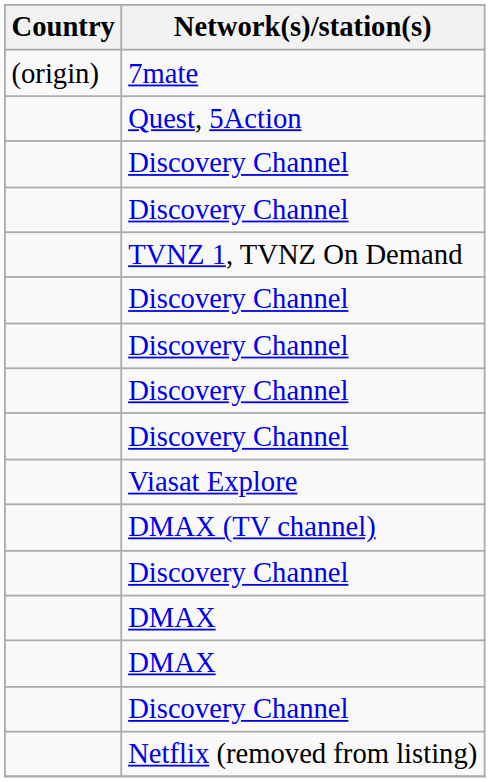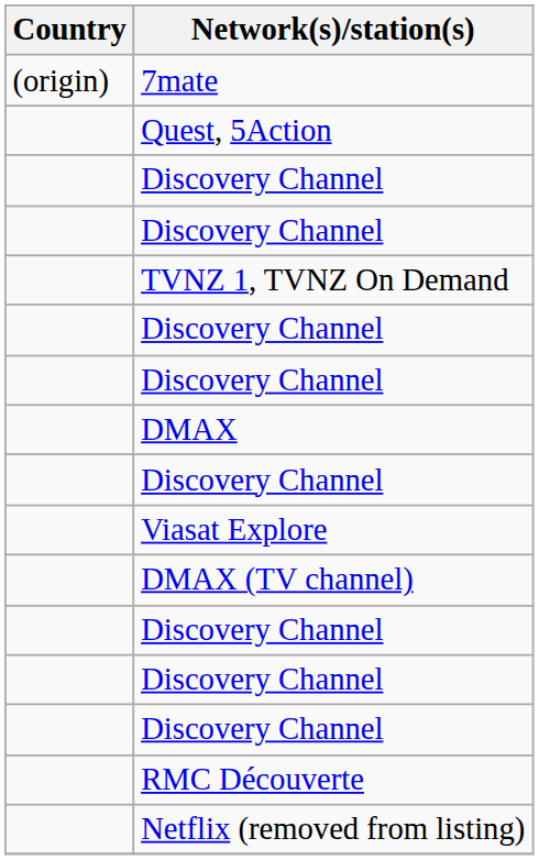row 9 | Network(s)/station(s): Discovery Channel -> DMAX
row 14 | Network(s)/station(s): DMAX -> Discovery Channel
row 15 | Network(s)/station(s): DMAX -> Discovery Channel
row 16 | Network(s)/station(s): Discovery Channel -> RMC Découverte
